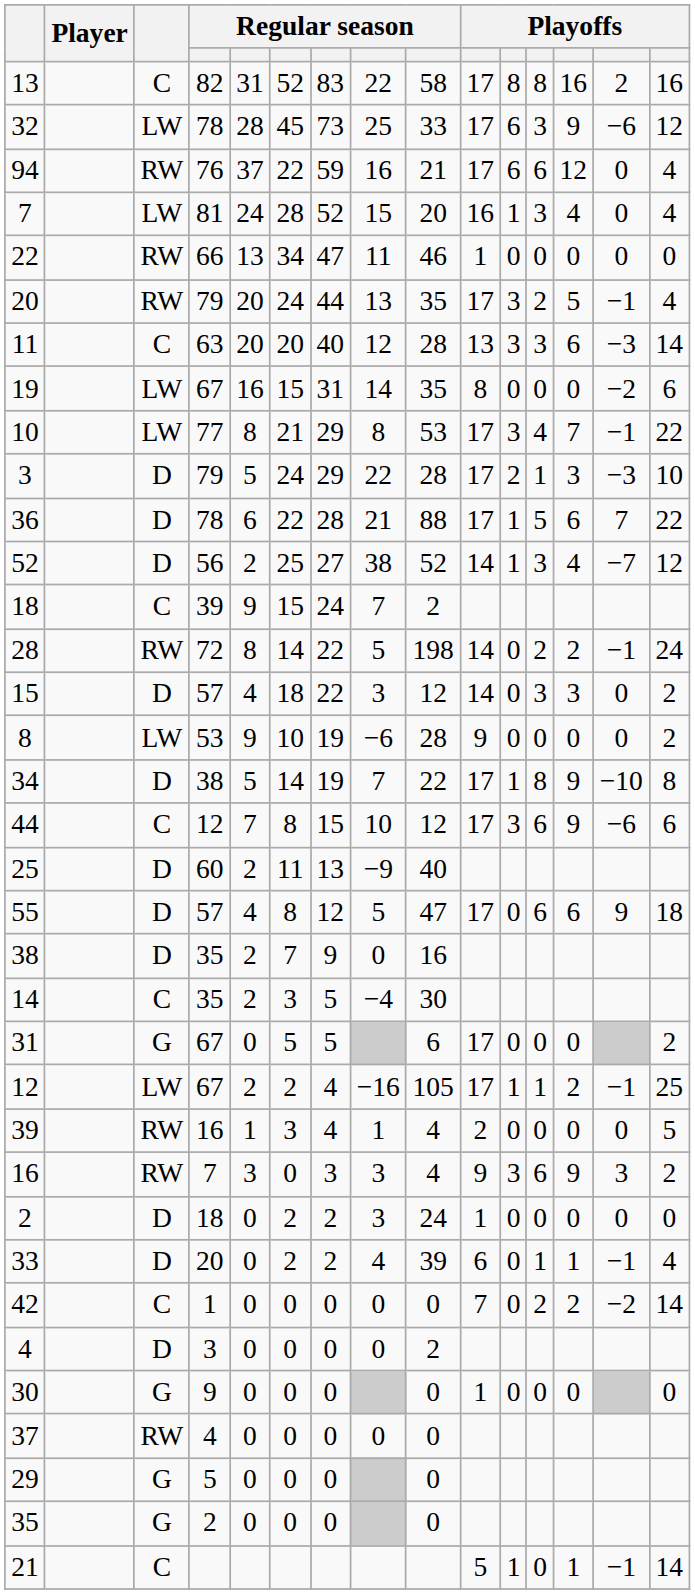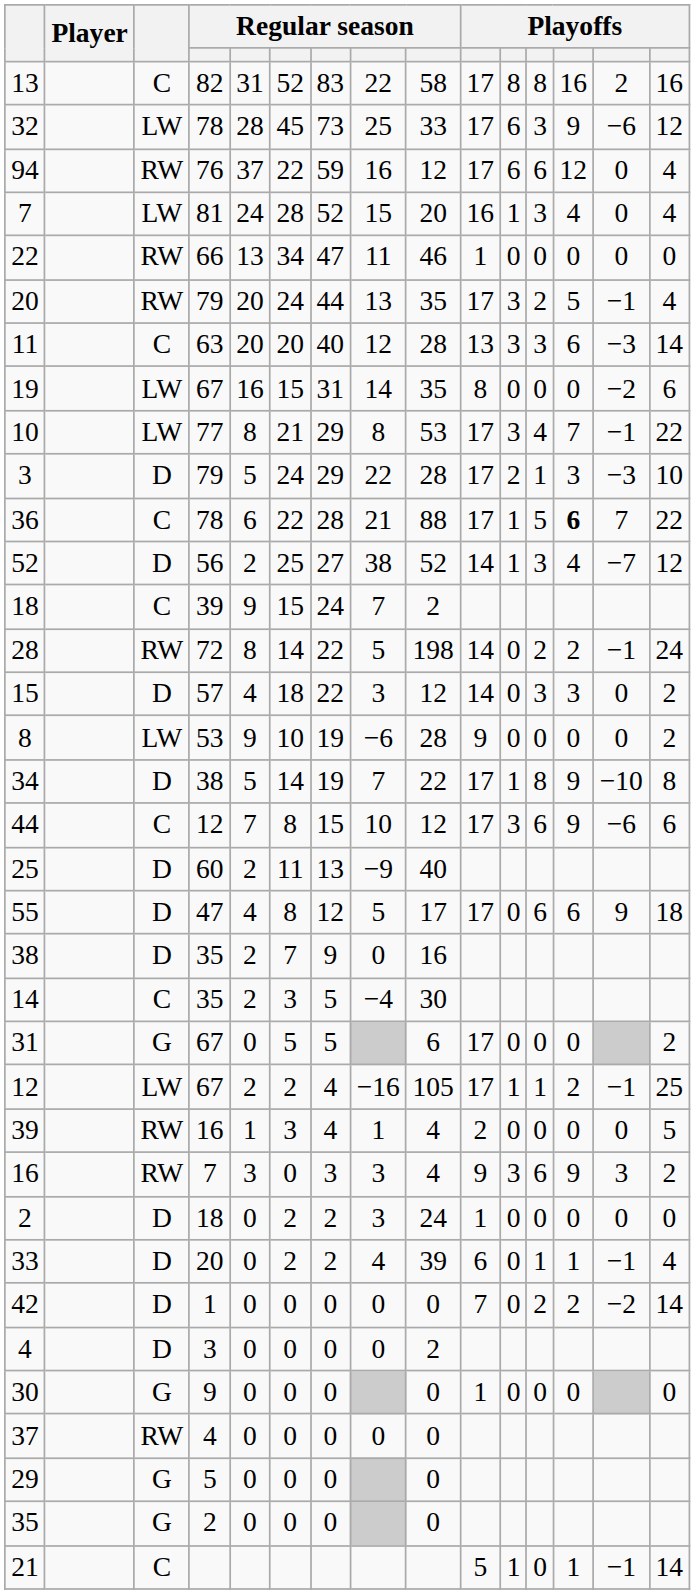94 | column 9: 21 -> 12
36 | column 3: D -> C
36 | column 13: normal -> bold
55 | column 4: 57 -> 47
55 | column 9: 47 -> 17
42 | column 3: C -> D
